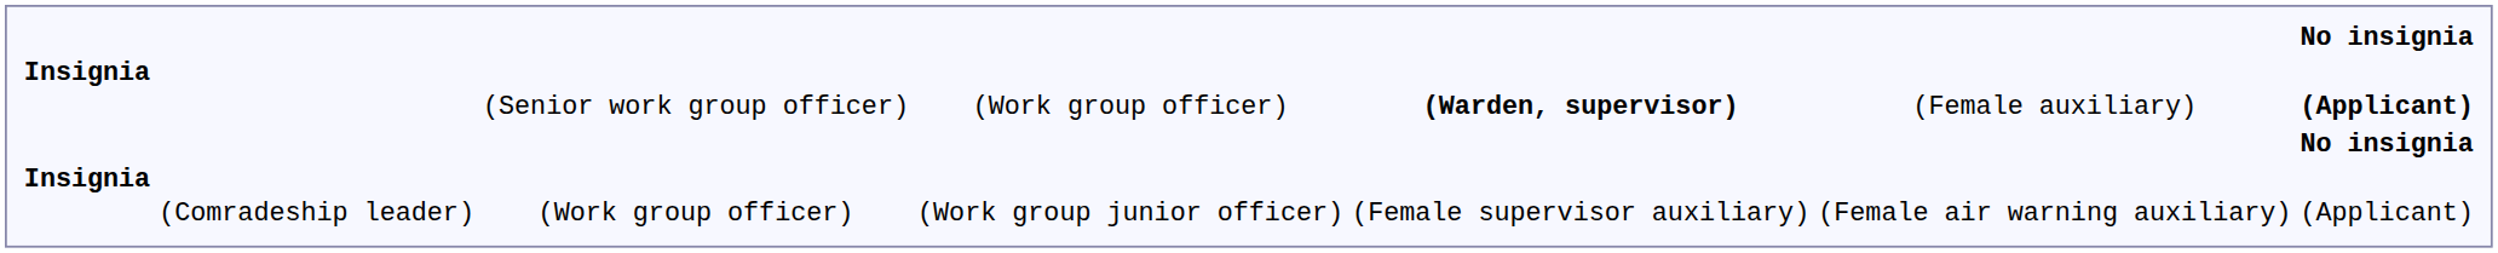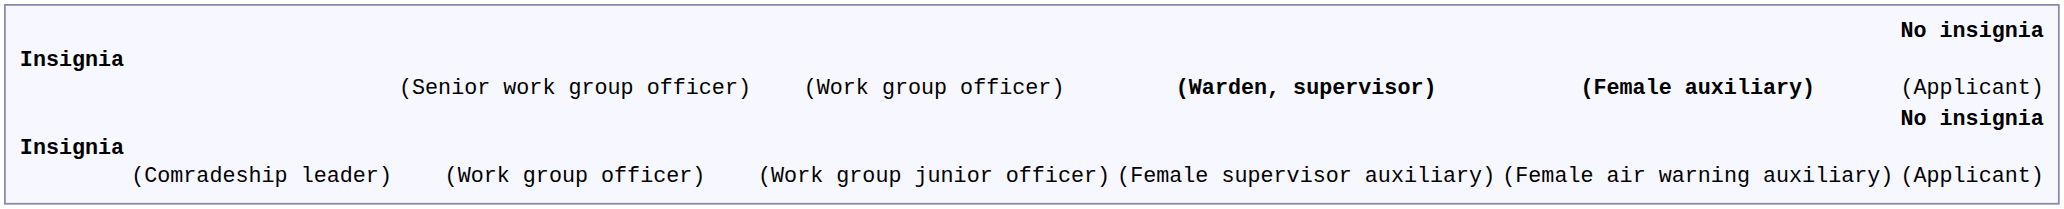(Senior work group officer) | column 6: normal -> bold
(Senior work group officer) | column 7: bold -> normal
